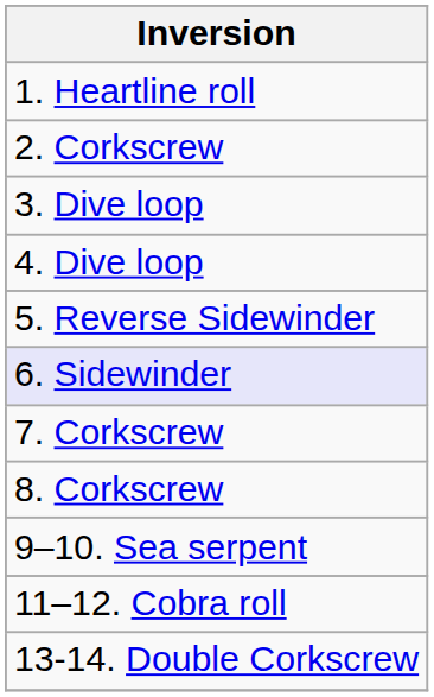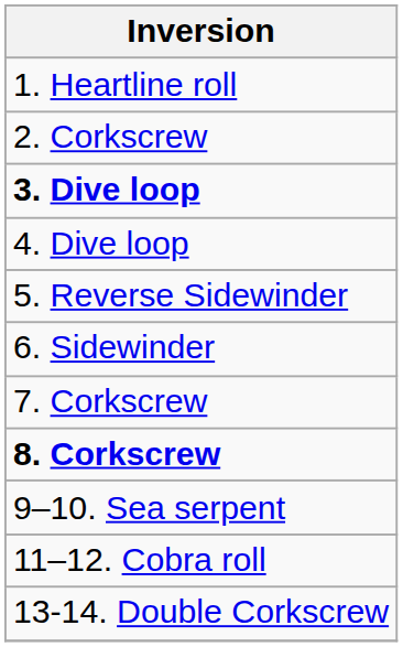row 4 | column 1: normal -> bold
row 7 | column 1: lavender background -> no background
row 9 | column 1: normal -> bold
